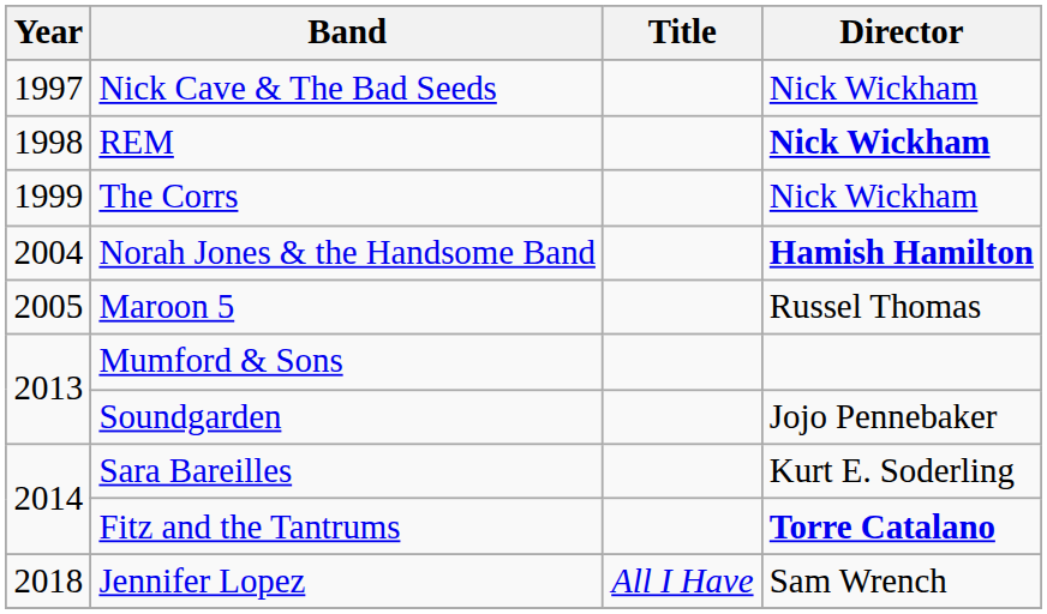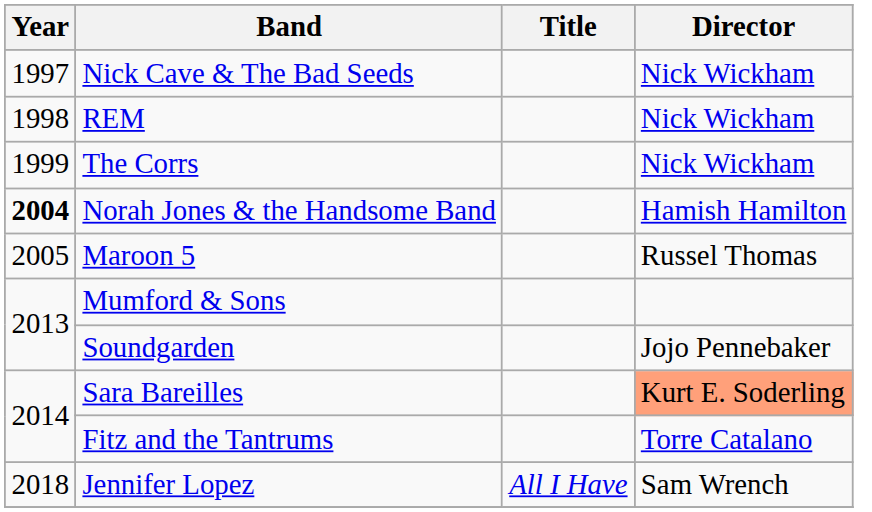REM | Director: bold -> normal
Norah Jones & the Handsome Band | Year: normal -> bold
Norah Jones & the Handsome Band | Director: bold -> normal
Sara Bareilles | Director: no background -> lightsalmon background
Fitz and the Tantrums | Director: bold -> normal
